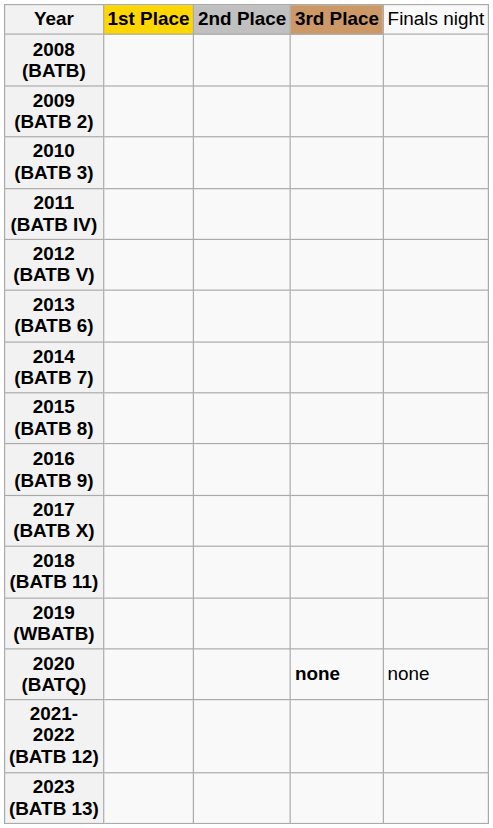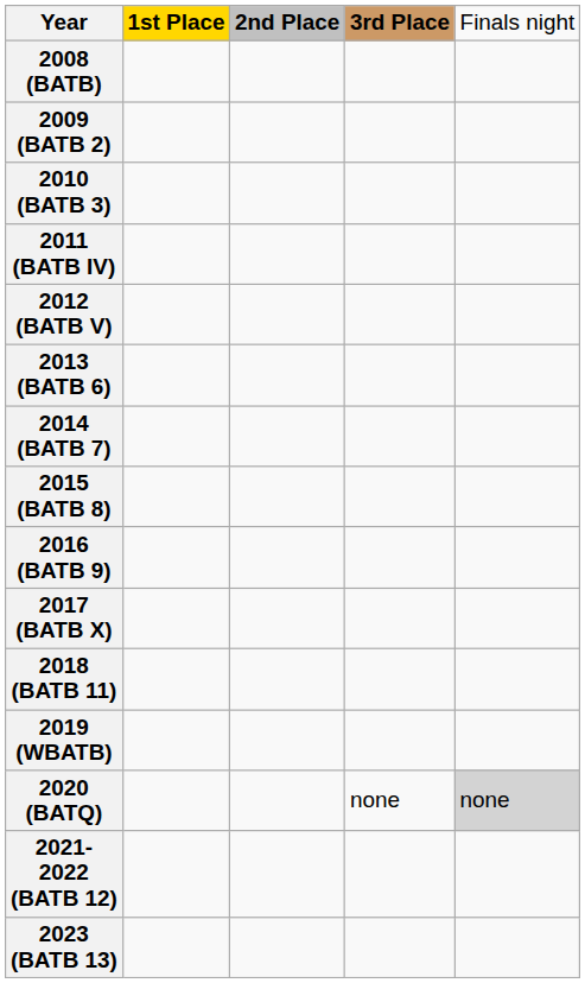2020 (BATQ) | column 4: bold -> normal
2020 (BATQ) | column 5: no background -> lightgrey background
